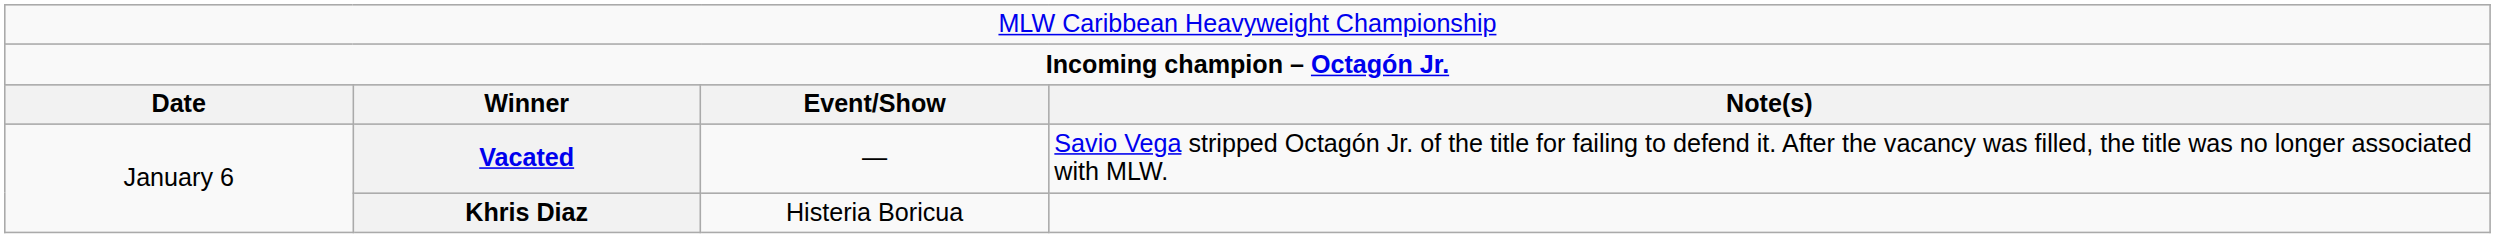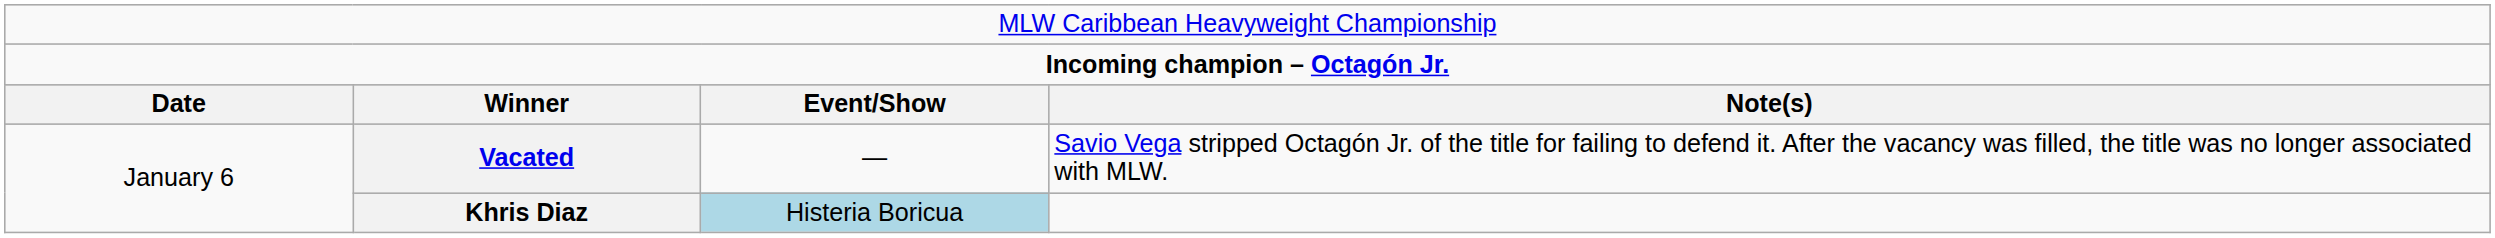Khris Diaz | column 3: no background -> lightblue background
